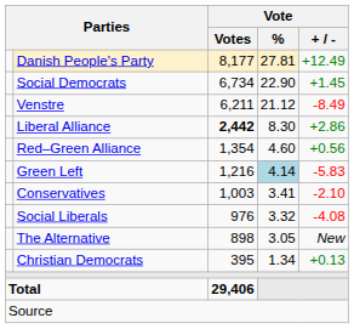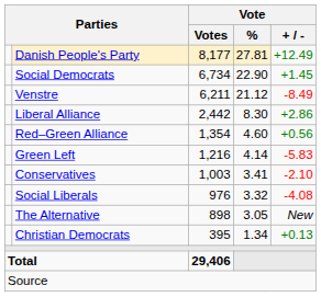Liberal Alliance | Vote / Votes: bold -> normal
Green Left | Vote / %: lightblue background -> no background
